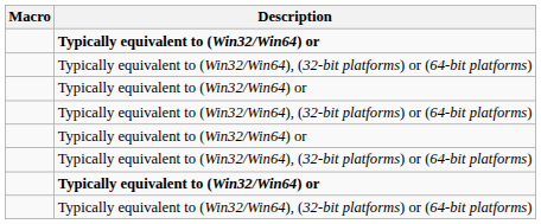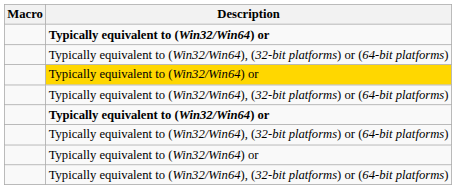row 4 | Description: no background -> gold background
row 6 | Description: normal -> bold
row 8 | Description: bold -> normal
